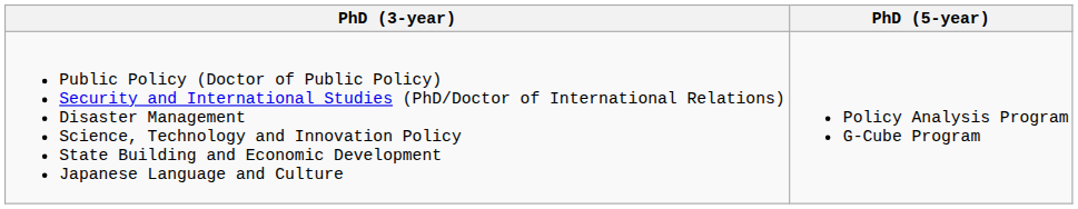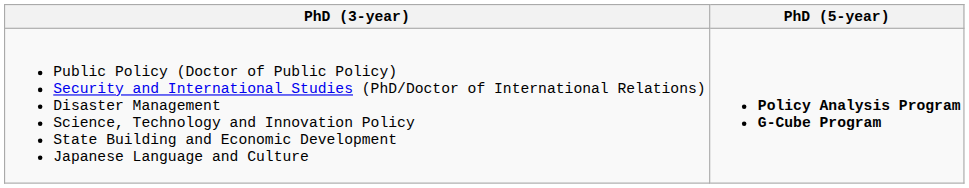row 2 | PhD (5-year): normal -> bold
